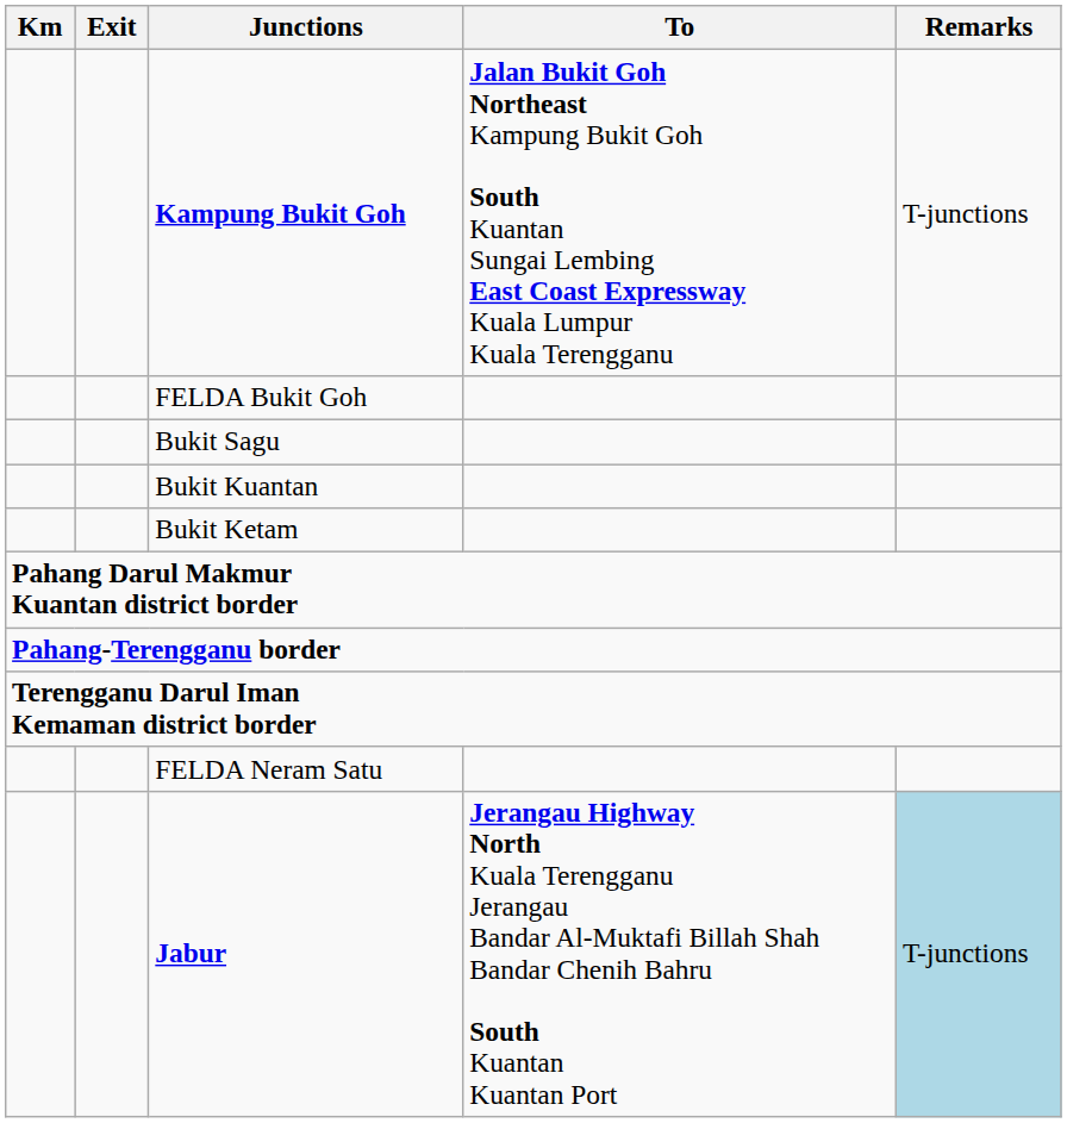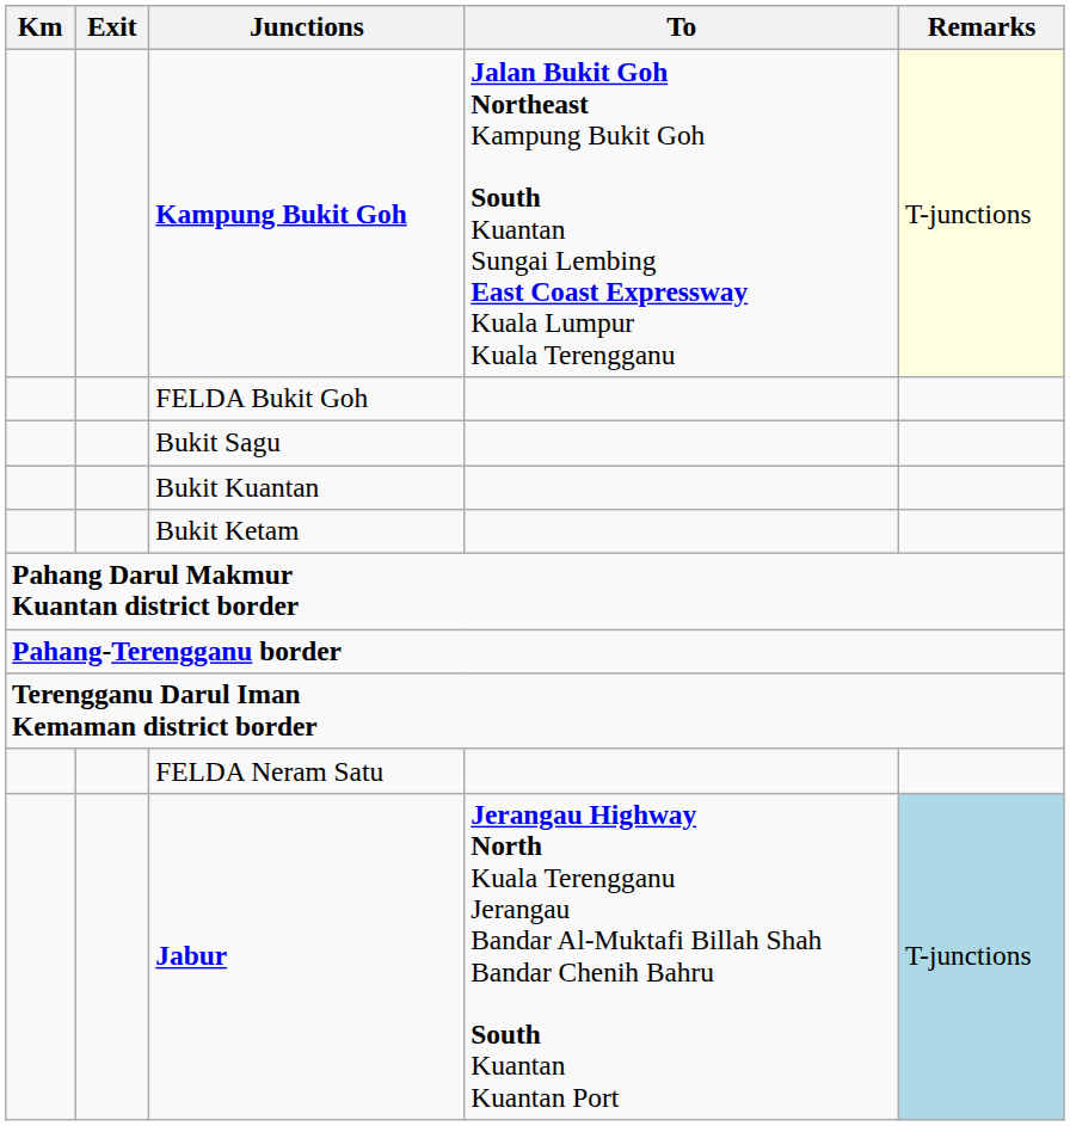Kampung Bukit Goh | Remarks: no background -> lightyellow background
